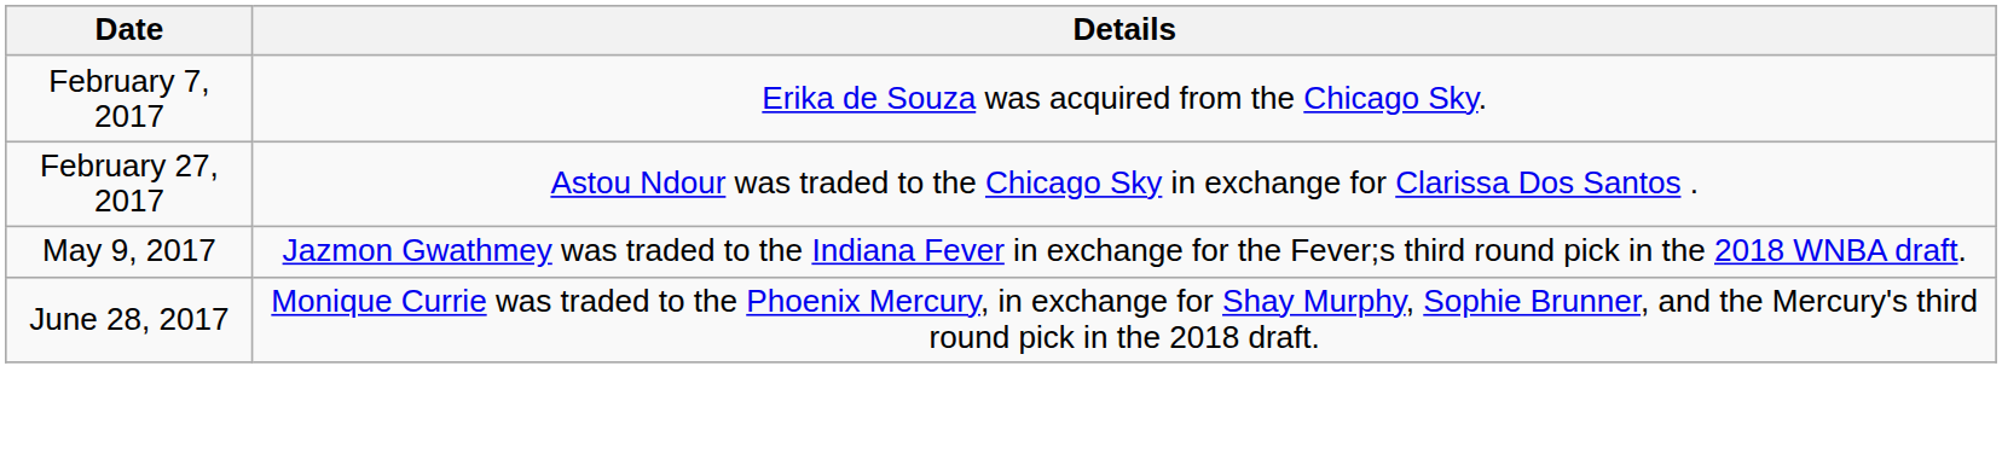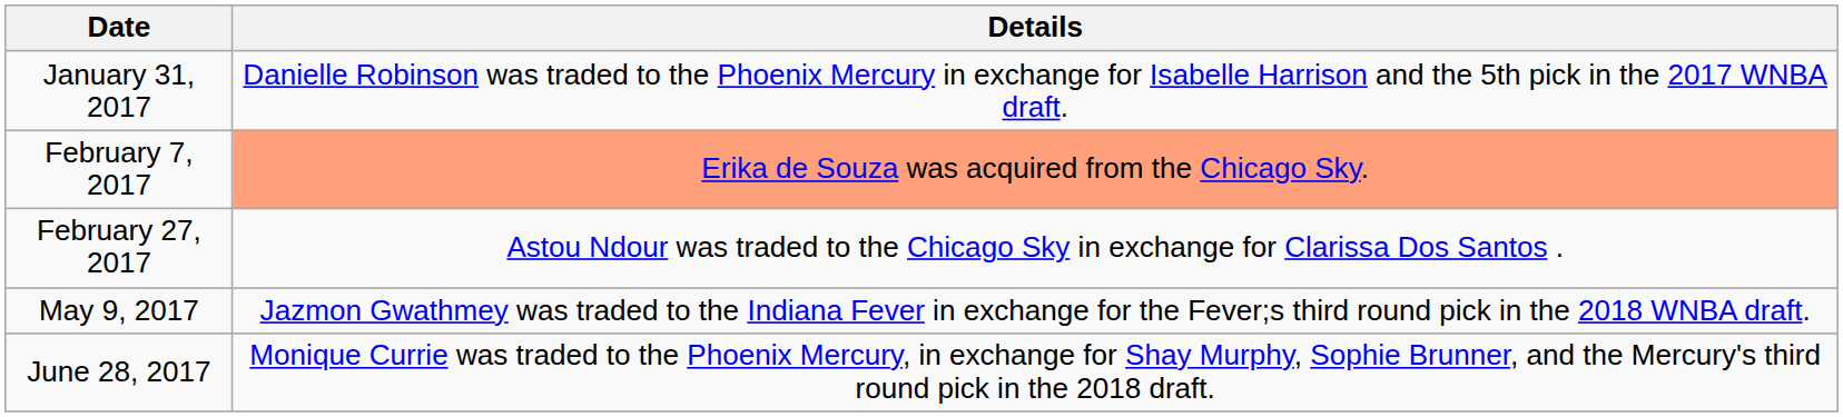+ row: January 31, 2017 | Danielle Robinson was traded to the Phoenix Mercury in exchange for Isabelle Harrison and the 5th pick in the 2017 WNBA draft.
February 7, 2017 | Details: no background -> lightsalmon background
